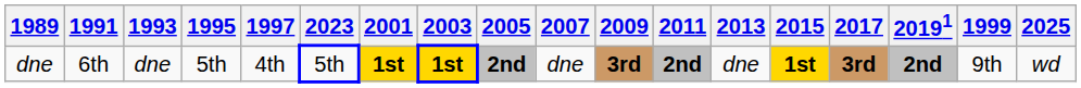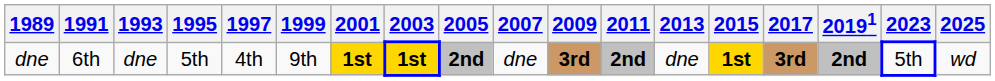columns swapped: 1999 <-> 2023
